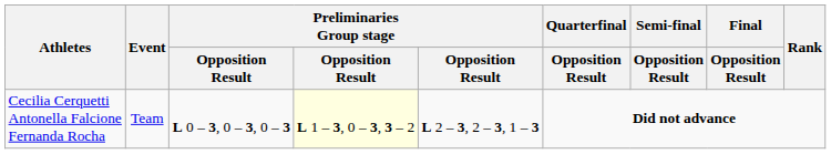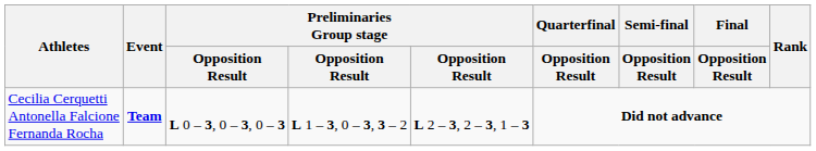Cecilia Cerquetti Antonella Falcione Fernanda Rocha | Event: normal -> bold
Cecilia Cerquetti Antonella Falcione Fernanda Rocha | column 4: lightyellow background -> no background
